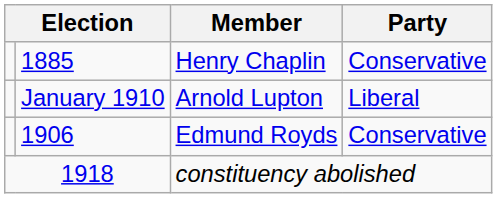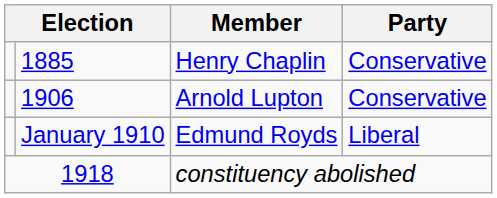Arnold Lupton | column 2: January 1910 -> 1906
Arnold Lupton | Party: Liberal -> Conservative
Edmund Royds | column 2: 1906 -> January 1910
Edmund Royds | Party: Conservative -> Liberal
